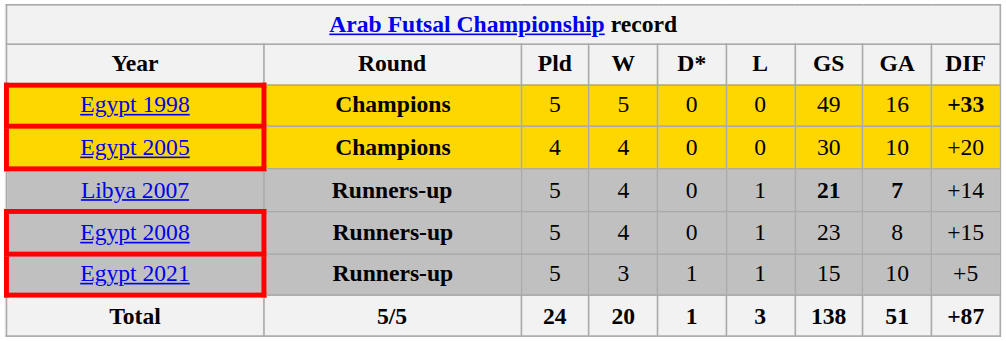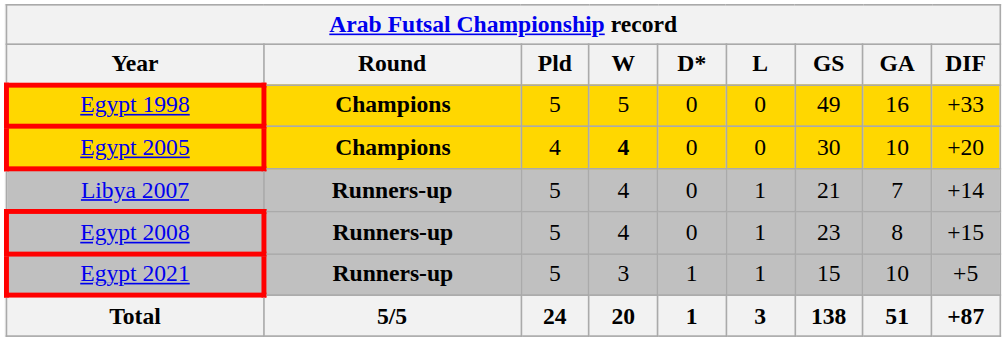Egypt 1998 | DIF: bold -> normal
Egypt 2005 | W: normal -> bold
Libya 2007 | GS: bold -> normal
Libya 2007 | GA: bold -> normal
